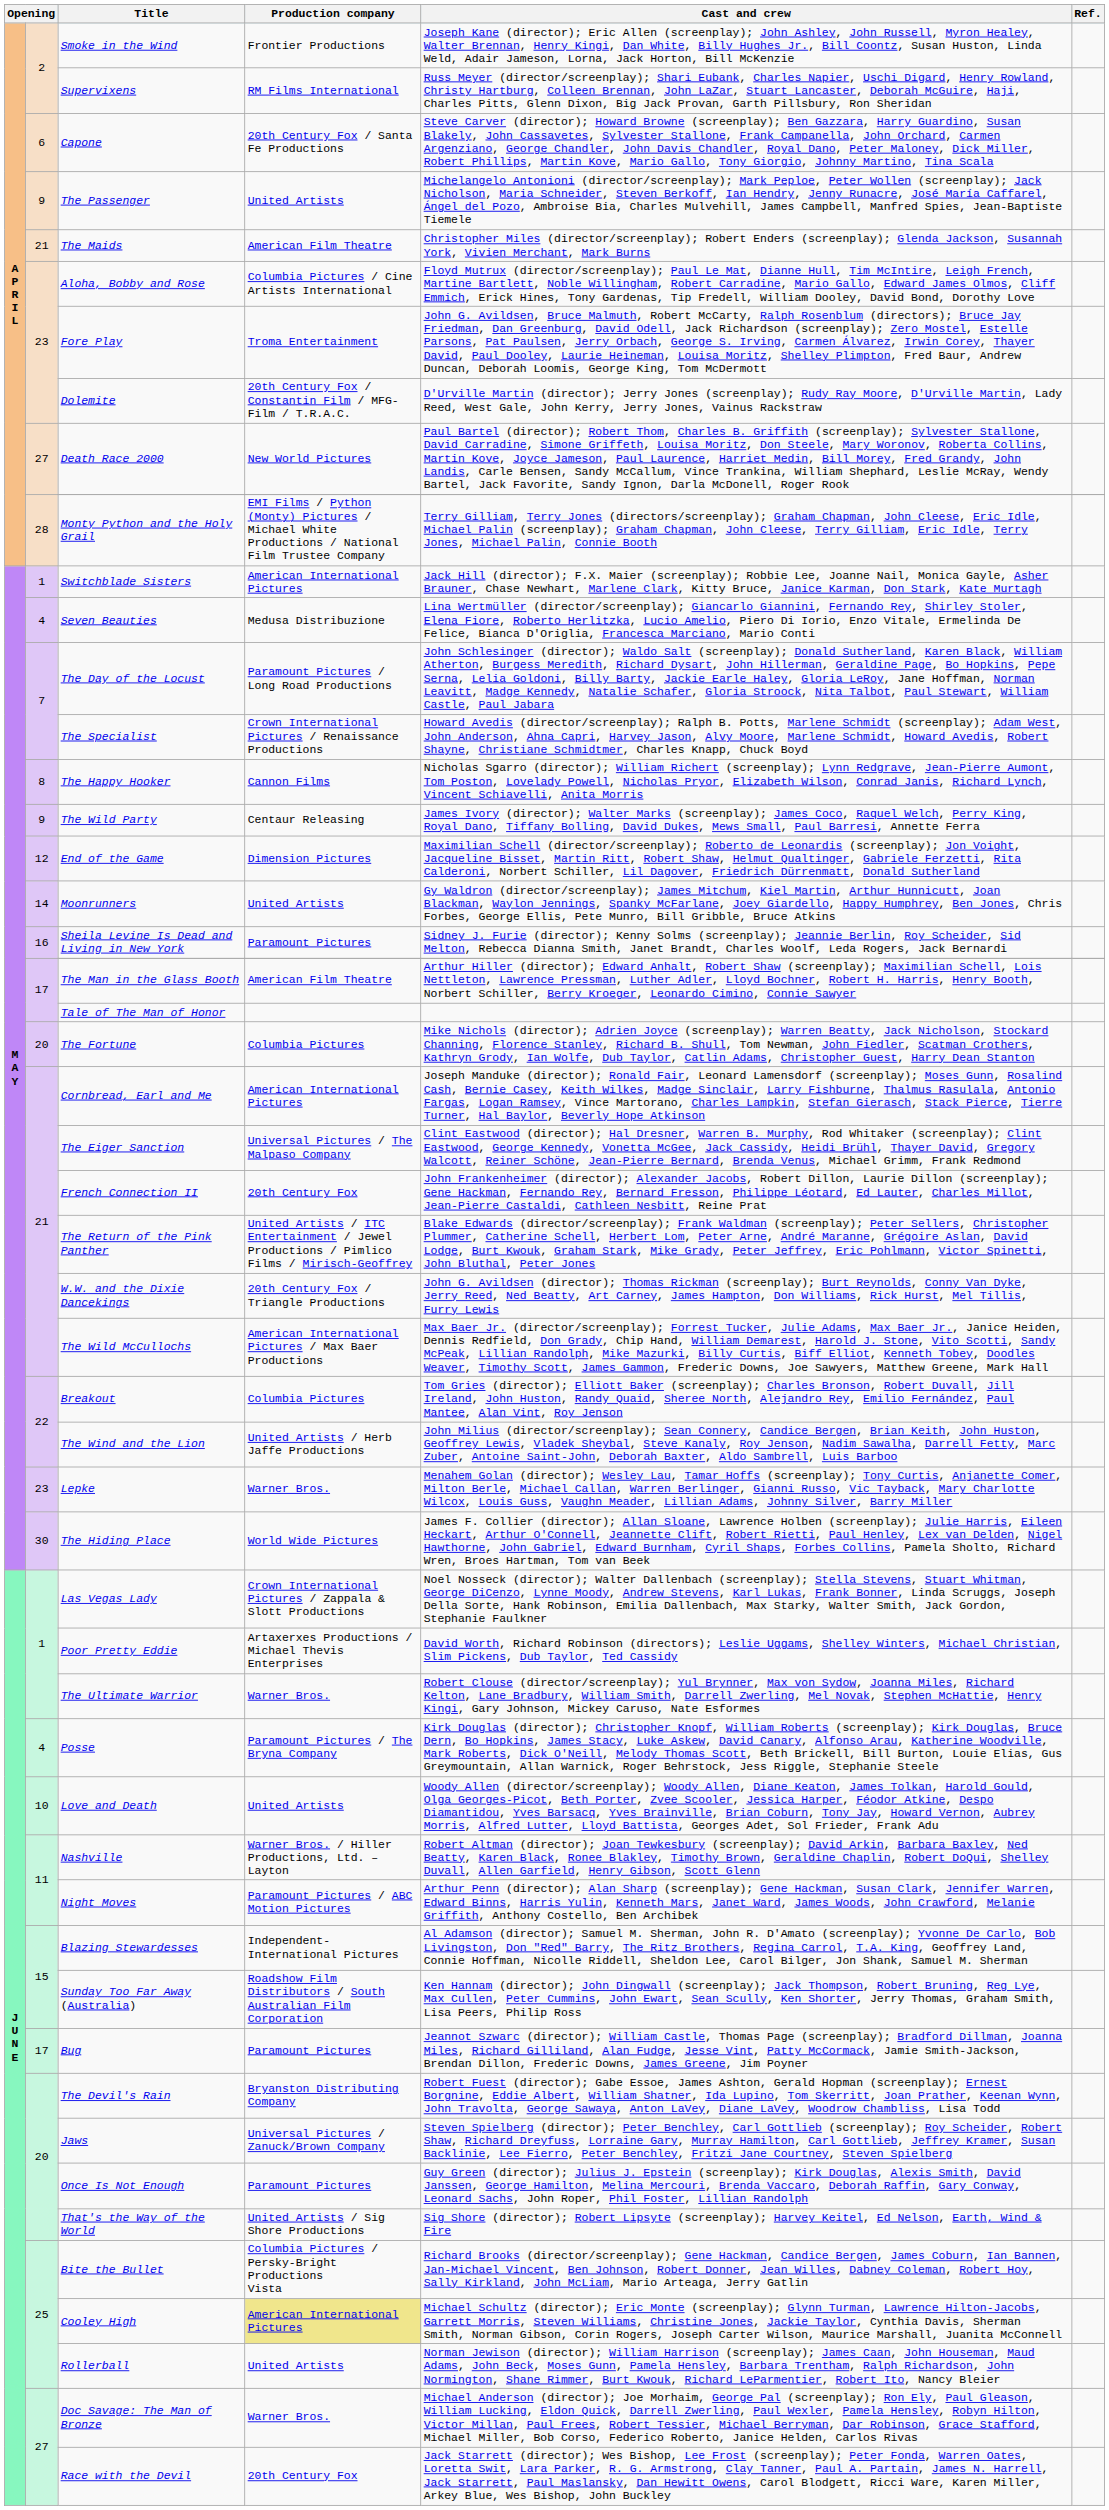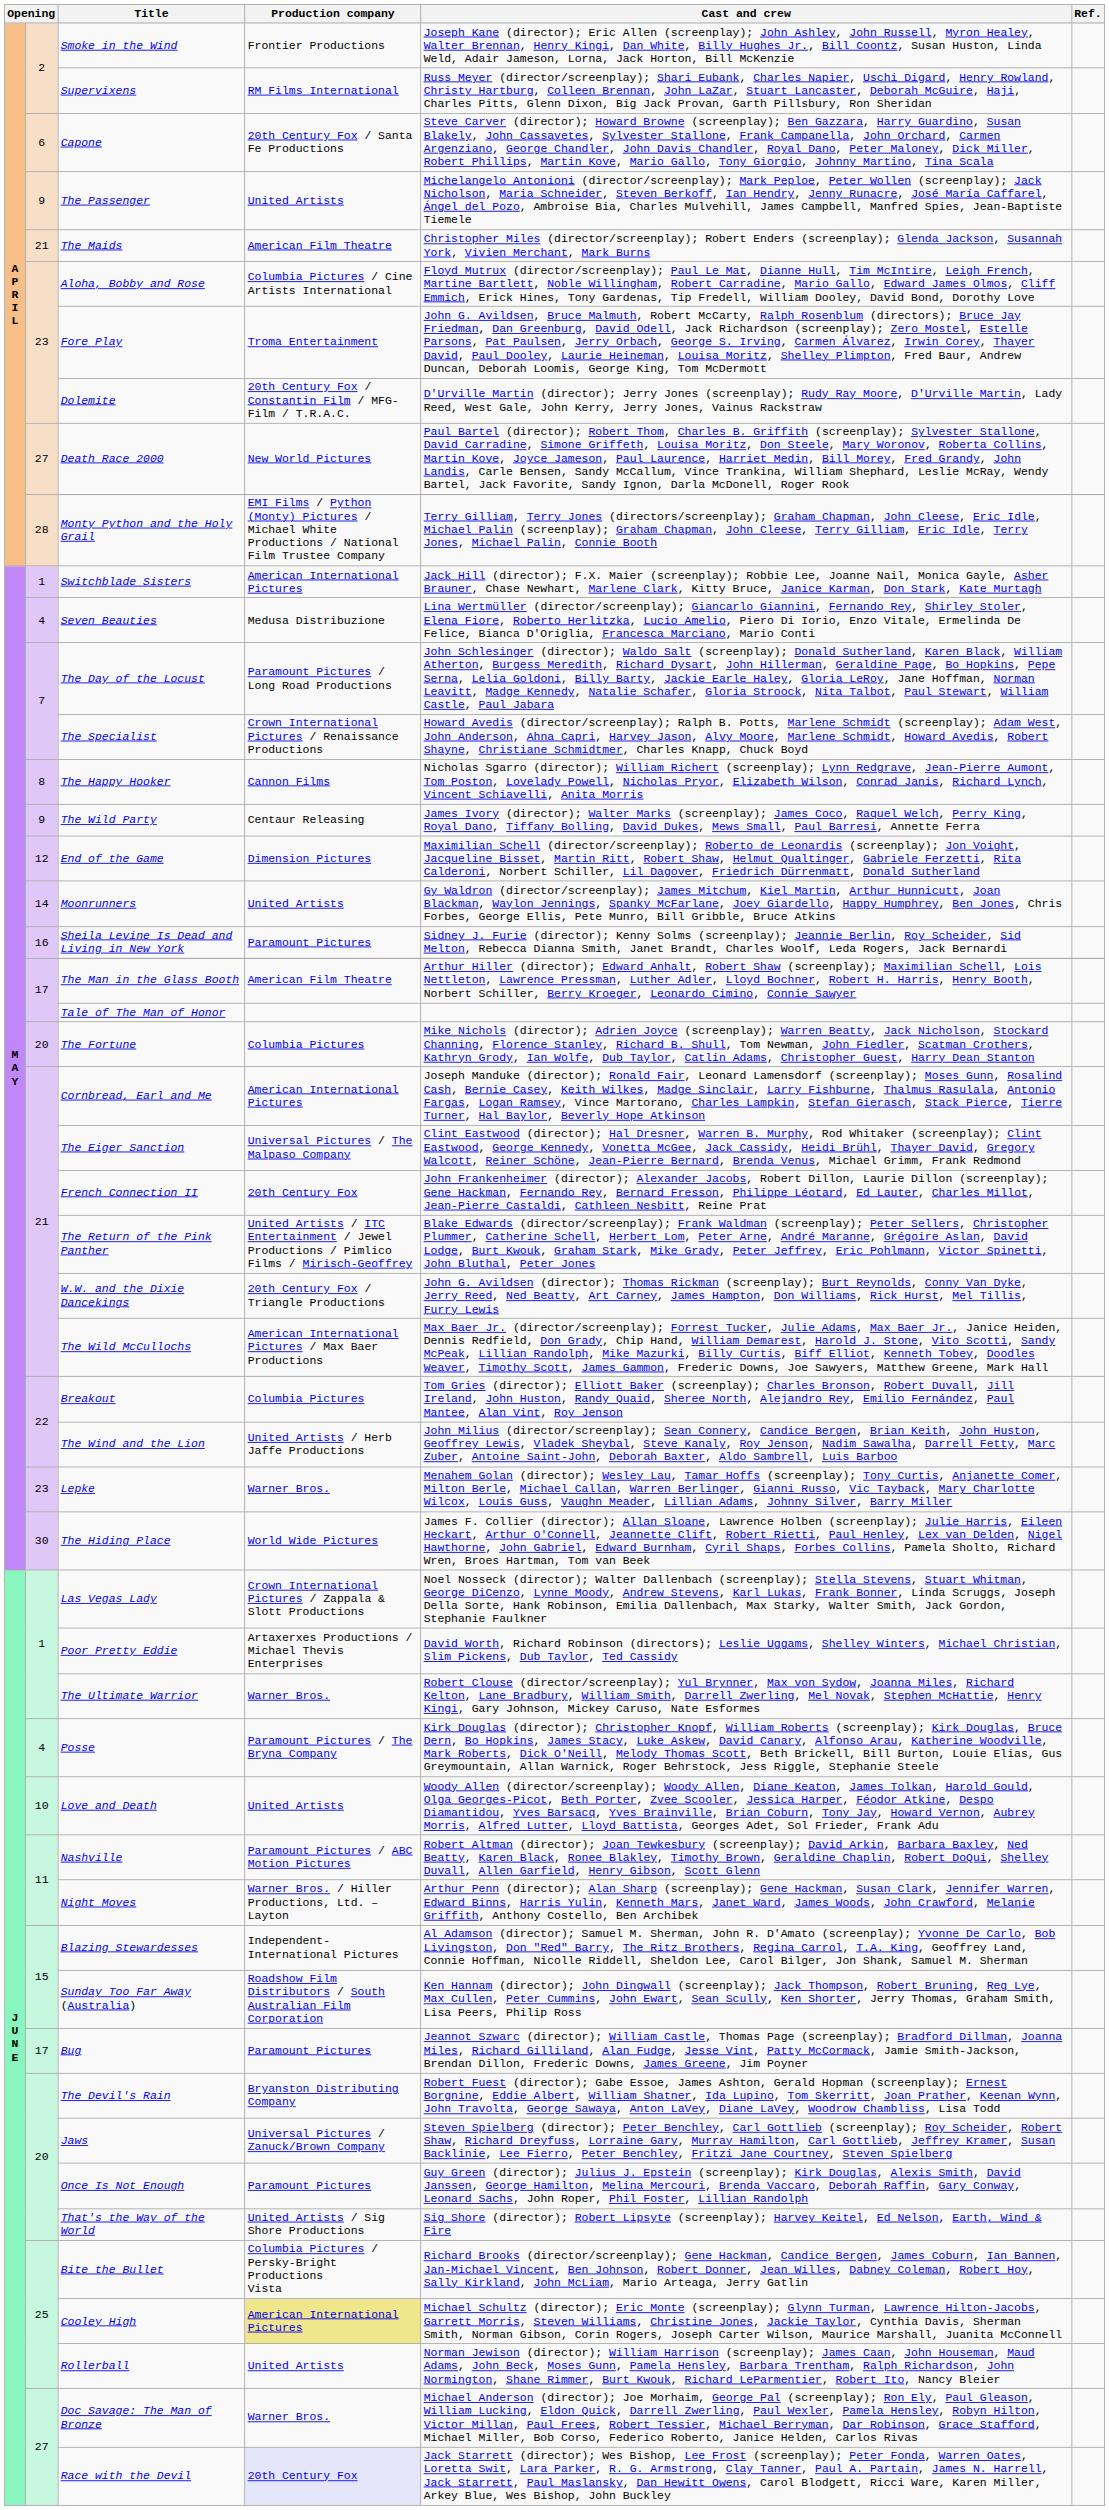Nashville | Production company: Warner Bros. / Hiller Productions, Ltd. – Layton -> Paramount Pictures / ABC Motion Pictures
Night Moves | Production company: Paramount Pictures / ABC Motion Pictures -> Warner Bros. / Hiller Productions, Ltd. – Layton
Race with the Devil | Production company: no background -> lavender background
